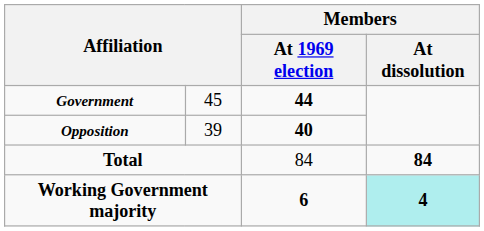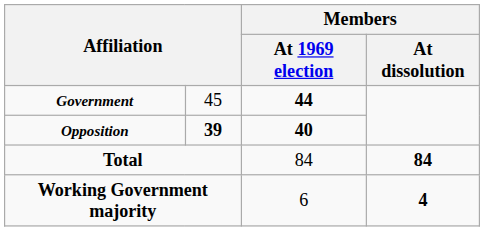Opposition | column 2: normal -> bold
Working Government majority | Members / At 1969 election: bold -> normal
Working Government majority | Members / At dissolution: paleturquoise background -> no background
